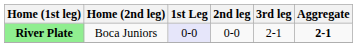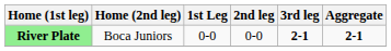River Plate | 1st Leg: lavender background -> no background
River Plate | 3rd leg: normal -> bold
